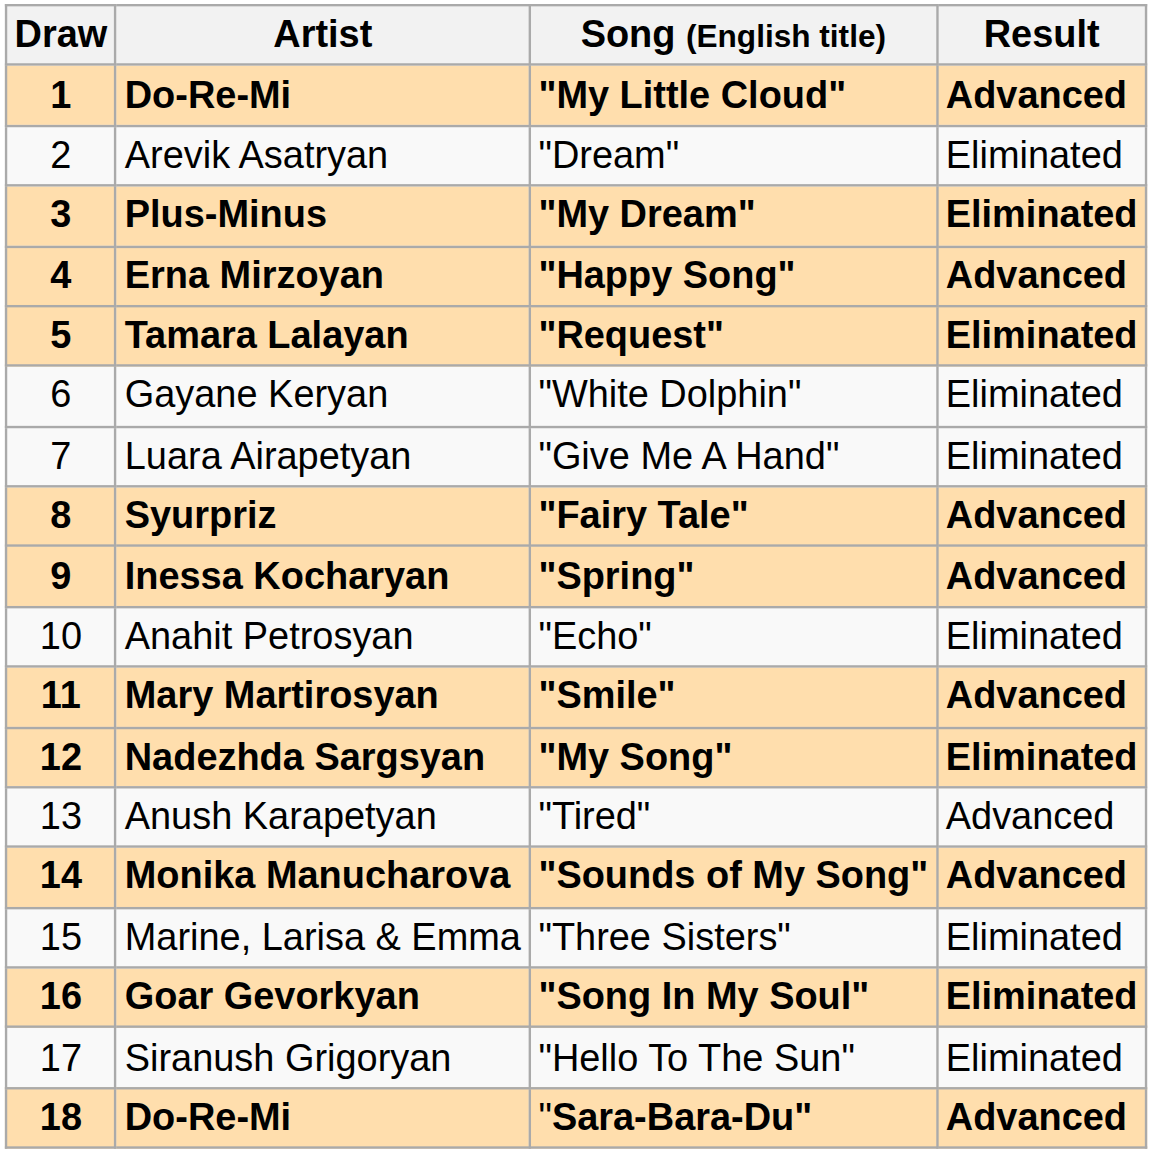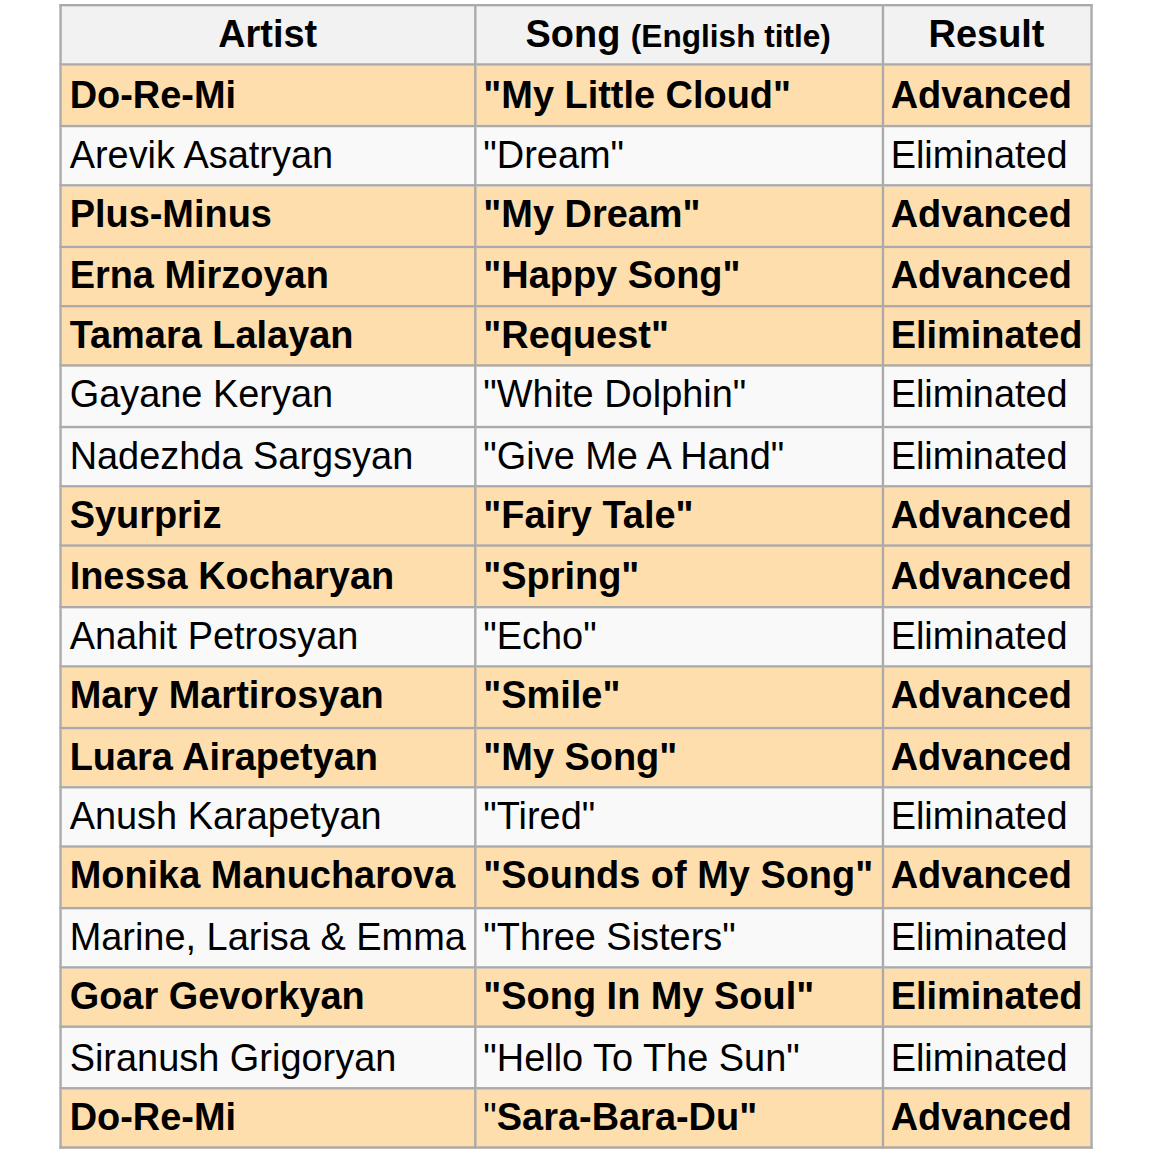- column: Draw | 1 | 2 | 3 | 4 | 5 | 6 | 7 | 8 | 9 | 10 | 11 | 12 | 13 | 14 | 15 | 16 | 17 | 18
"My Dream" | Result: Eliminated -> Advanced
"Give Me A Hand" | Artist: Luara Airapetyan -> Nadezhda Sargsyan
"My Song" | Artist: Nadezhda Sargsyan -> Luara Airapetyan
"My Song" | Result: Eliminated -> Advanced
"Tired" | Result: Advanced -> Eliminated
